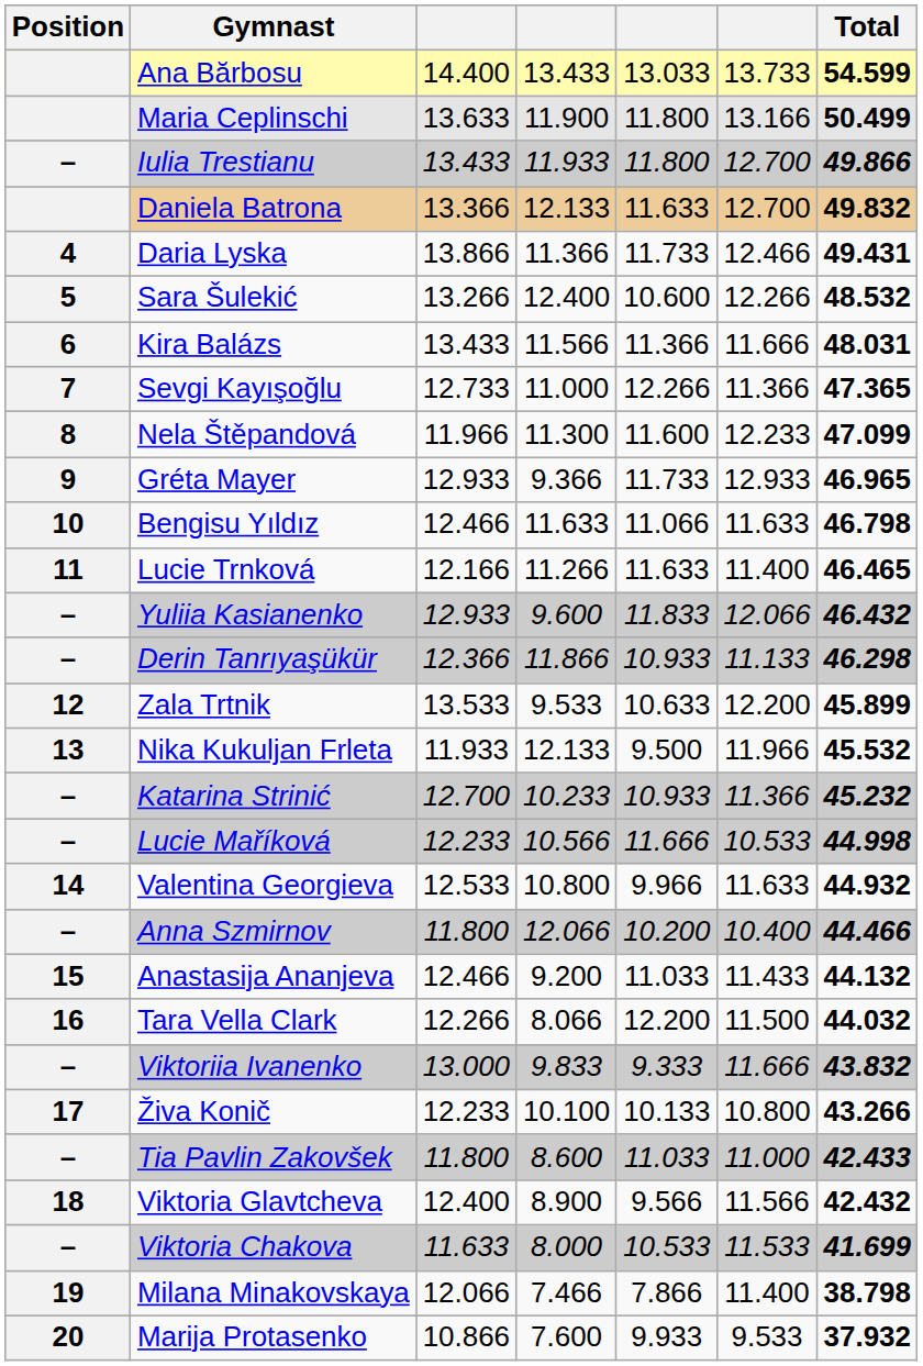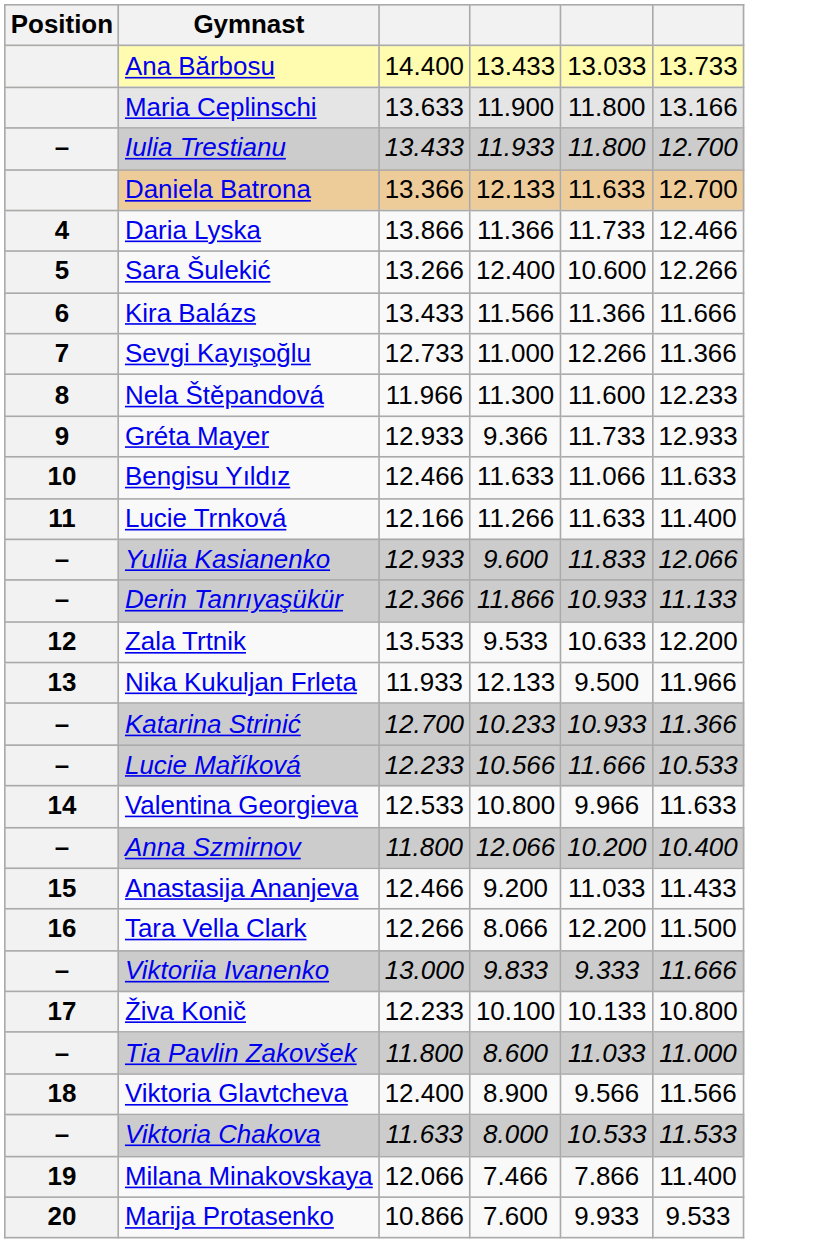- column: Total | 54.599 | 50.499 | 49.866 | 49.832 | 49.431 | 48.532 | 48.031 | 47.365 | 47.099 | 46.965 | 46.798 | 46.465 | 46.432 | 46.298 | 45.899 | 45.532 | 45.232 | 44.998 | 44.932 | 44.466 | 44.132 | 44.032 | 43.832 | 43.266 | 42.433 | 42.432 | 41.699 | 38.798 | 37.932
